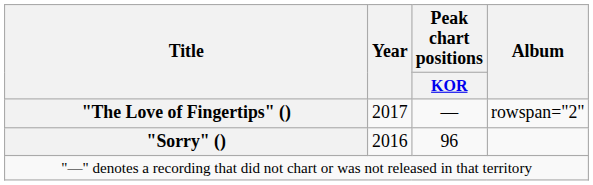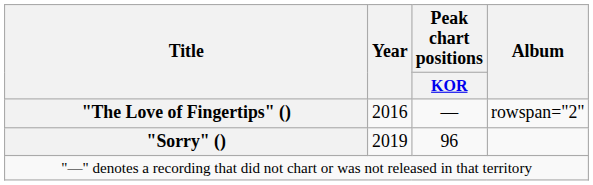"The Love of Fingertips" () | Year: 2017 -> 2016
"Sorry" () | Year: 2016 -> 2019
